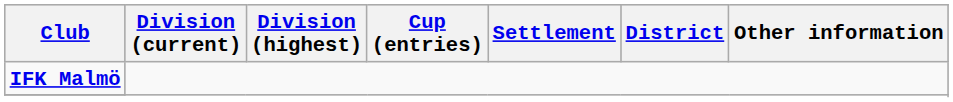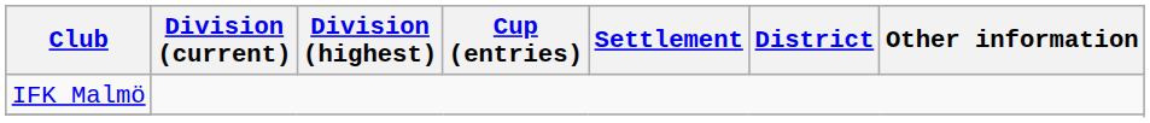IFK Malmö | Club: bold -> normal
